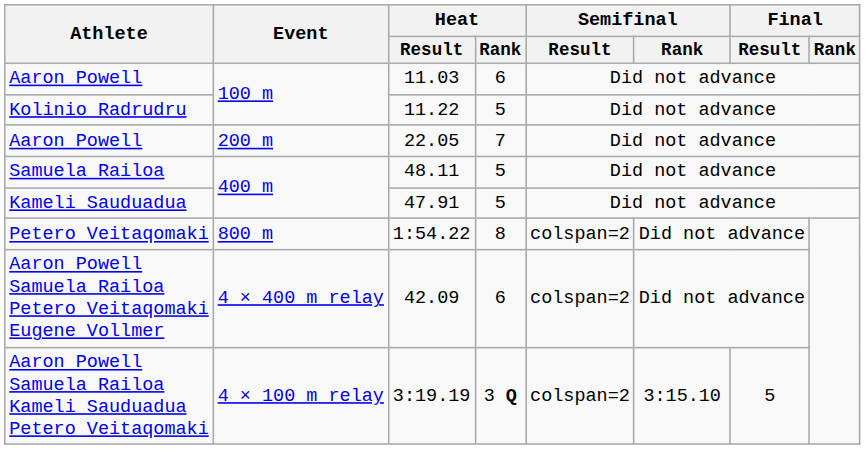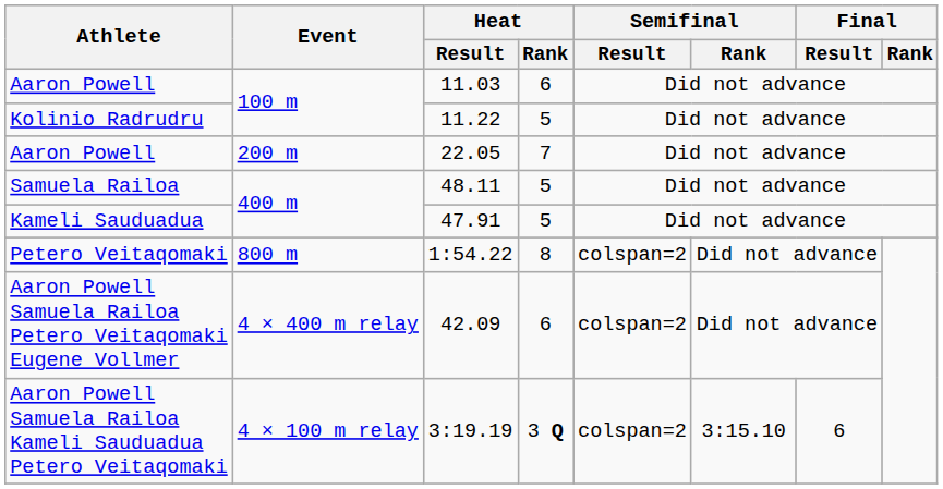3:19.19 | Final / Result: 5 -> 6
